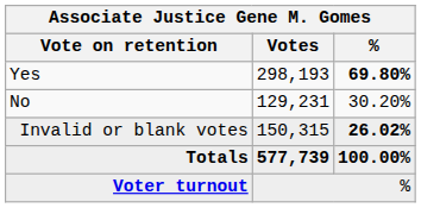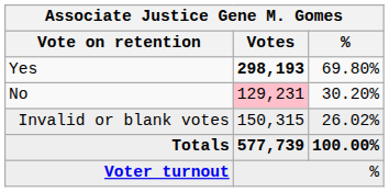Yes | Votes: normal -> bold
Yes | %: bold -> normal
No | Votes: no background -> pink background
Invalid or blank votes | %: bold -> normal
